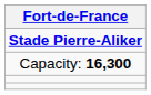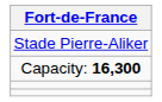row 2 | column 1: bold -> normal
